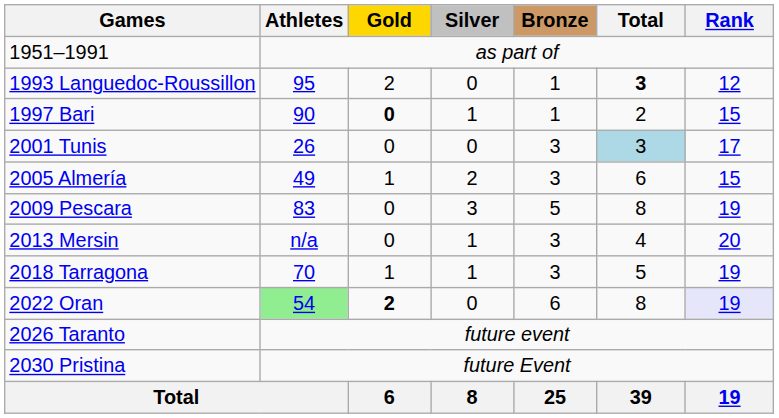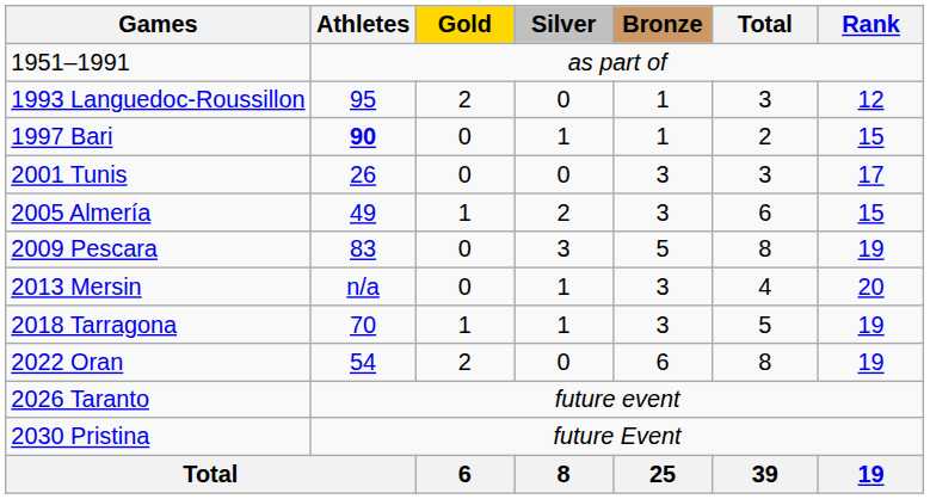1993 Languedoc-Roussillon | Total: bold -> normal
1997 Bari | Athletes: normal -> bold
1997 Bari | Gold: bold -> normal
2001 Tunis | Total: lightblue background -> no background
2022 Oran | Athletes: lightgreen background -> no background
2022 Oran | Gold: bold -> normal
2022 Oran | Rank: lavender background -> no background
